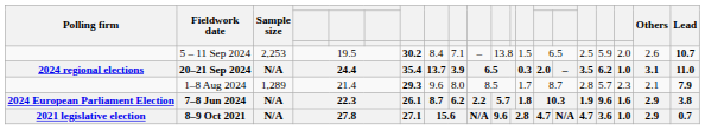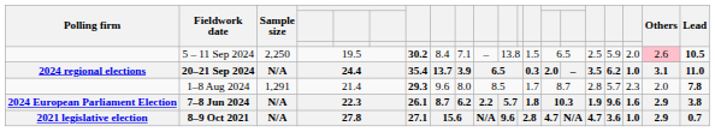5 – 11 Sep 2024 | Sample size: 2,253 -> 2,250
5 – 11 Sep 2024 | Others: no background -> pink background
5 – 11 Sep 2024 | Lead: 10.7 -> 10.5
1–8 Aug 2024 | Sample size: 1,289 -> 1,291
1–8 Aug 2024 | Others: 2.1 -> 2.0
1–8 Aug 2024 | Lead: 7.9 -> 7.8
